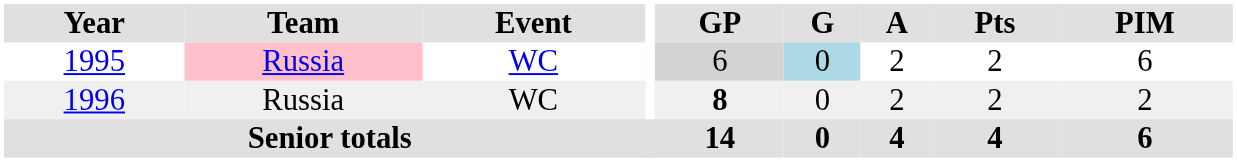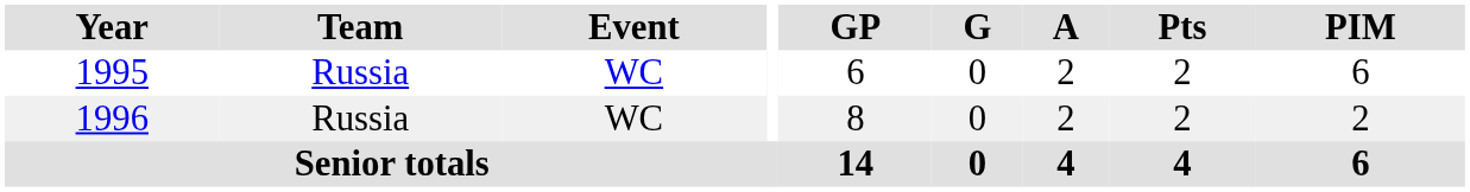1995 | Team: pink background -> no background
1995 | GP: lightgrey background -> no background
1995 | G: lightblue background -> no background
1996 | GP: bold -> normal
